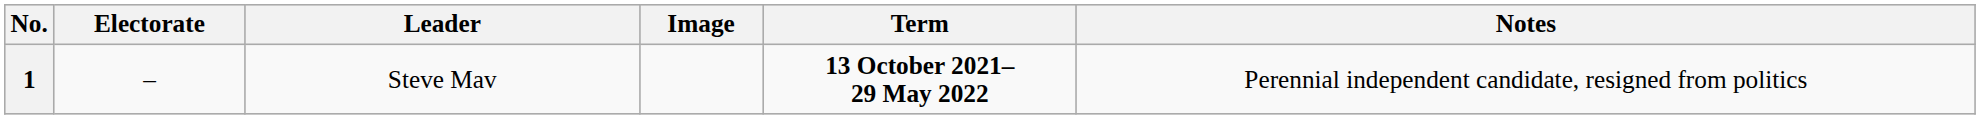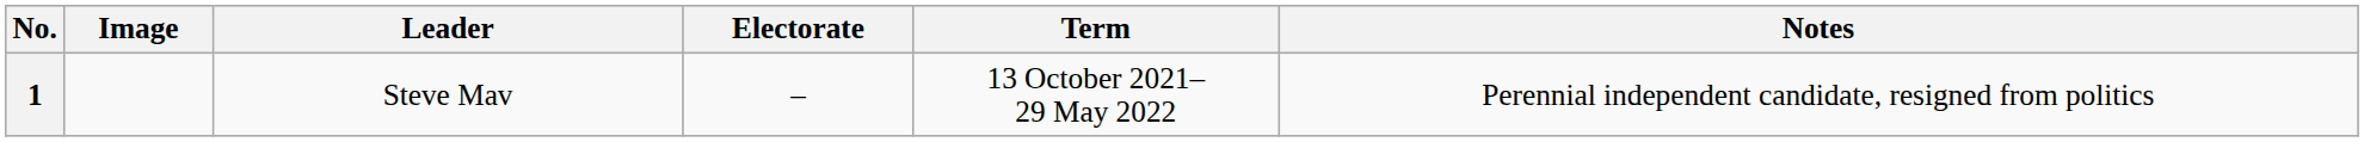columns swapped: Image <-> Electorate
1 | Term: bold -> normal
